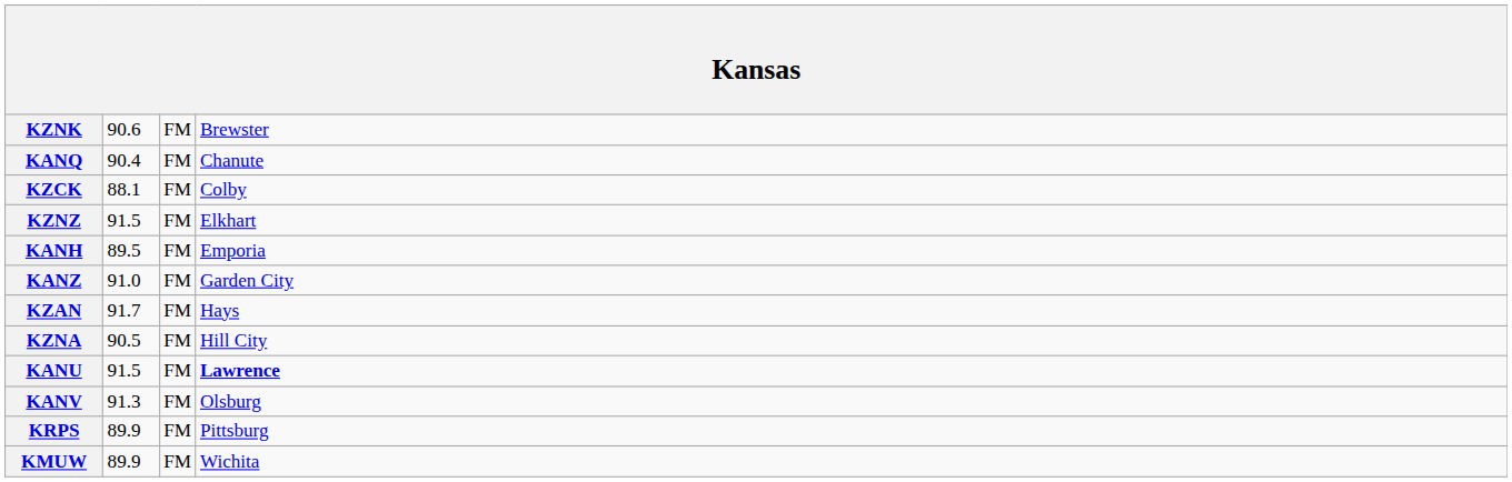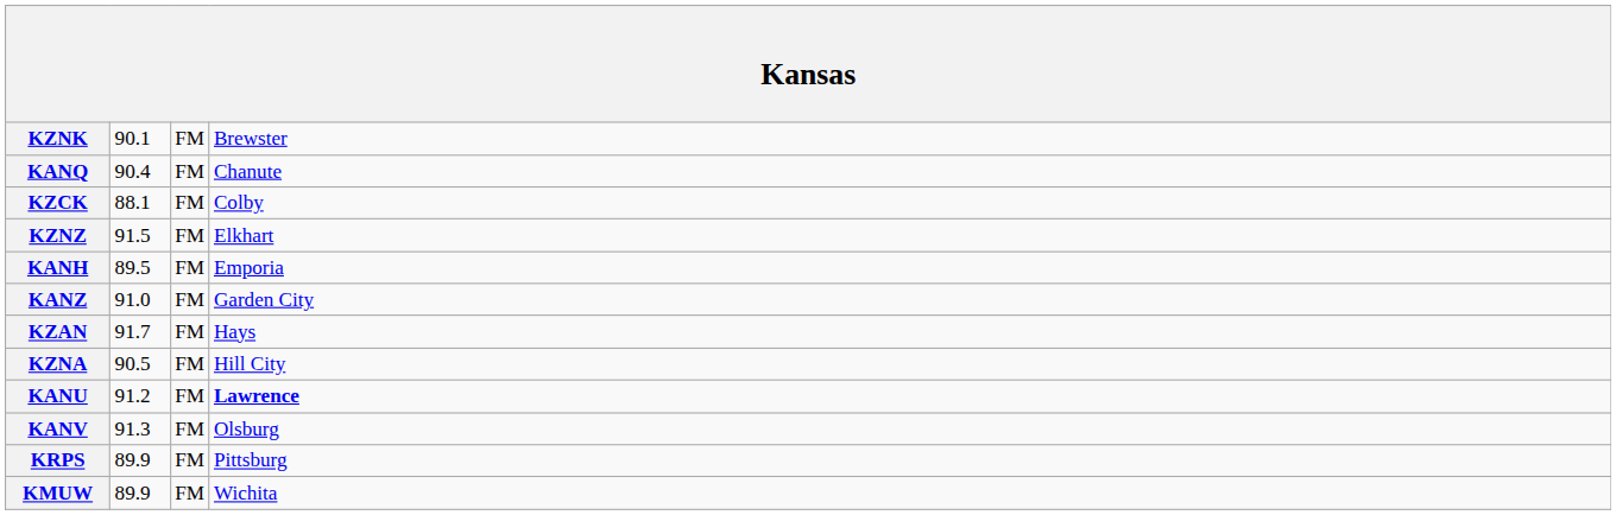KZNK | column 2: 90.6 -> 90.1
KANU | column 2: 91.5 -> 91.2
